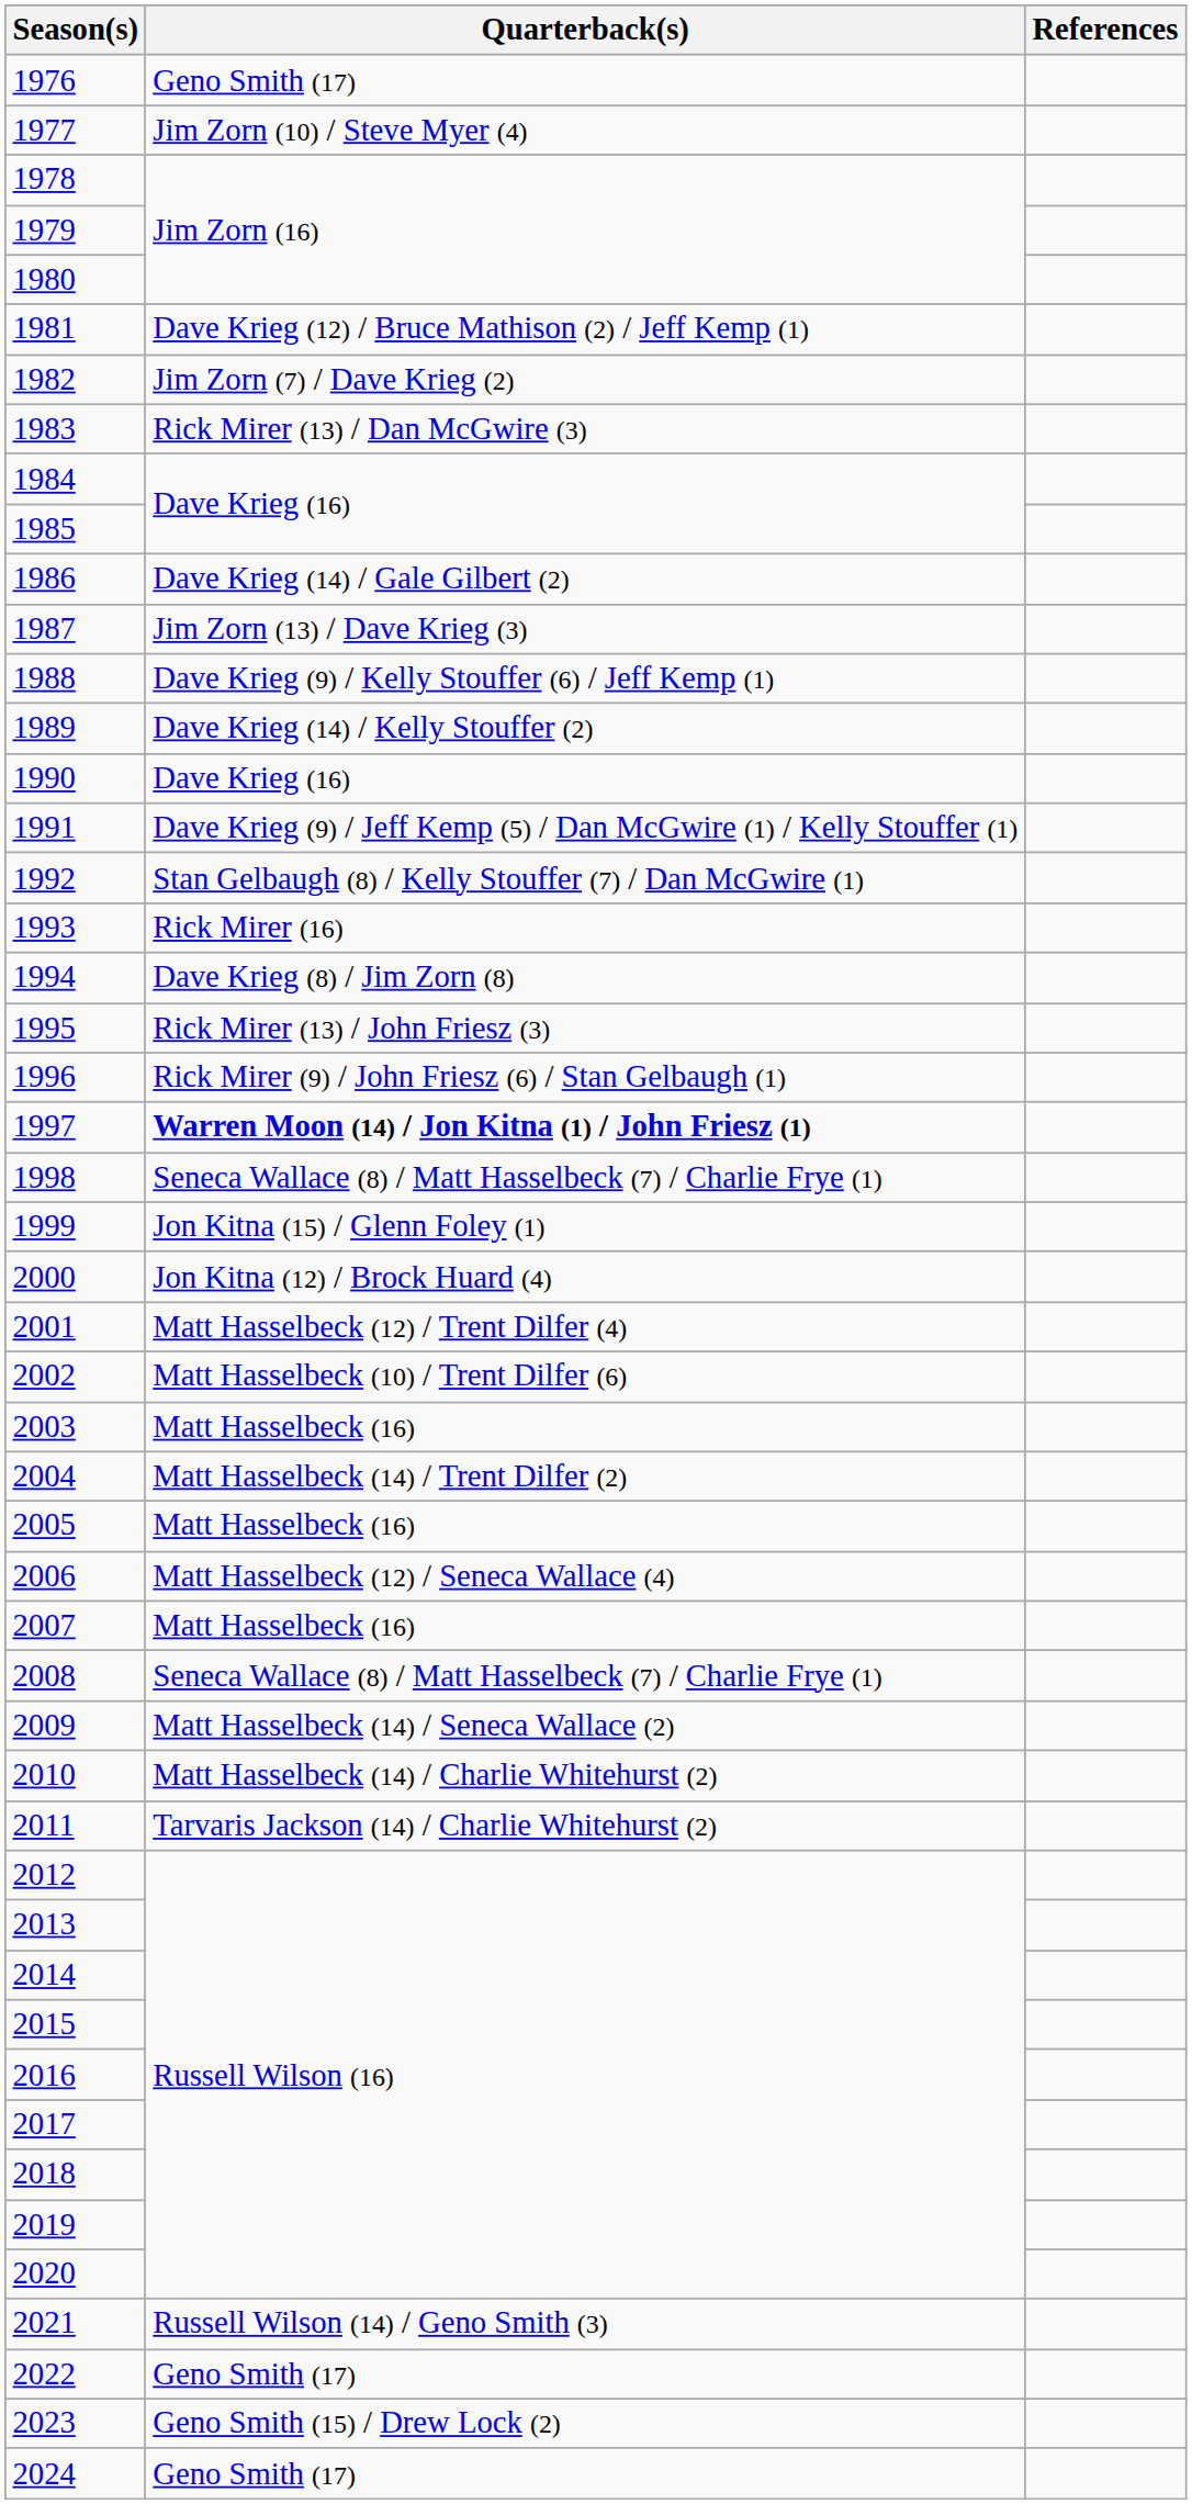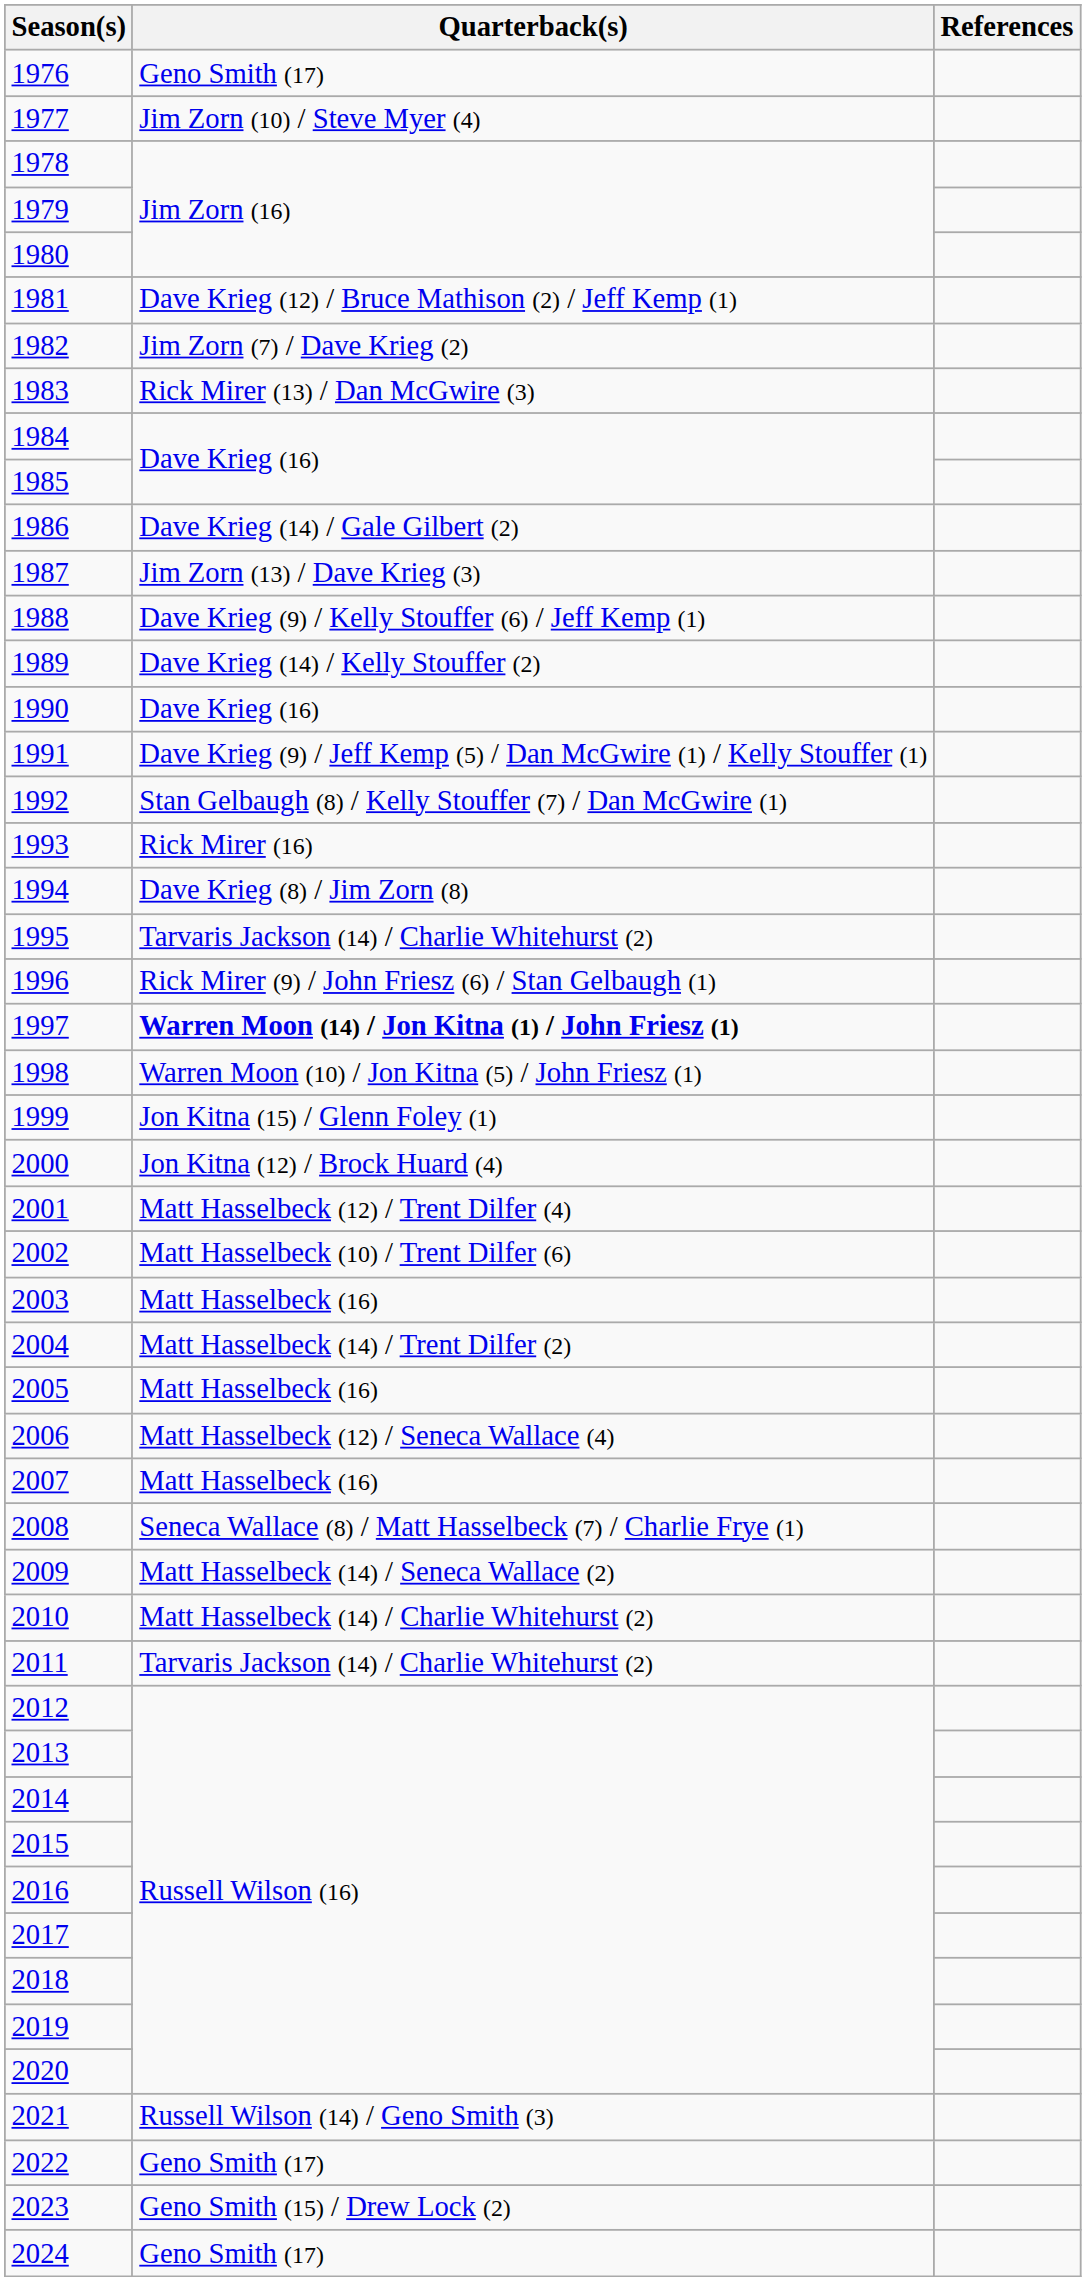1995 | Quarterback(s): Rick Mirer (13) / John Friesz (3) -> Tarvaris Jackson (14) / Charlie Whitehurst (2)
1998 | Quarterback(s): Seneca Wallace (8) / Matt Hasselbeck (7) / Charlie Frye (1) -> Warren Moon (10) / Jon Kitna (5) / John Friesz (1)
